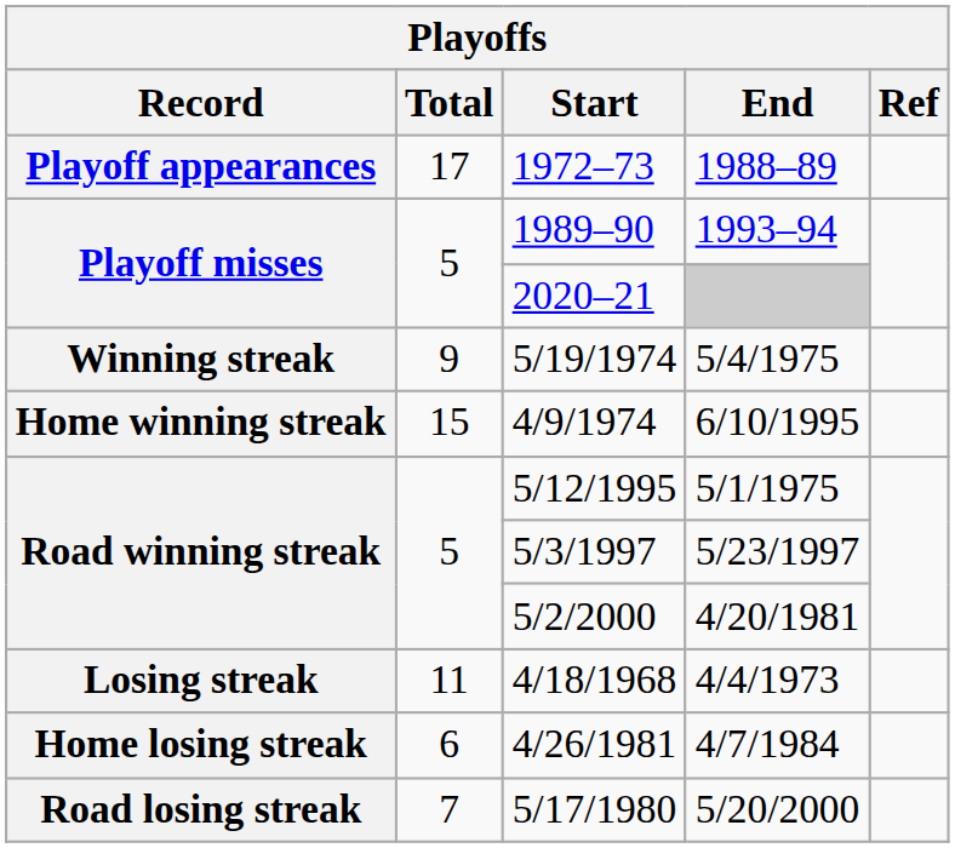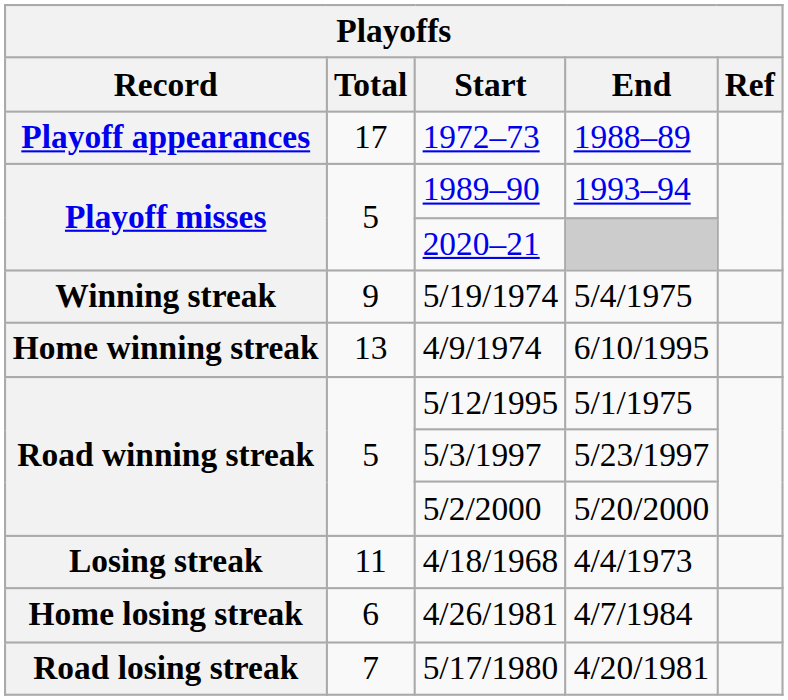4/9/1974 | Total: 15 -> 13
5/2/2000 | End: 4/20/1981 -> 5/20/2000
5/17/1980 | End: 5/20/2000 -> 4/20/1981
